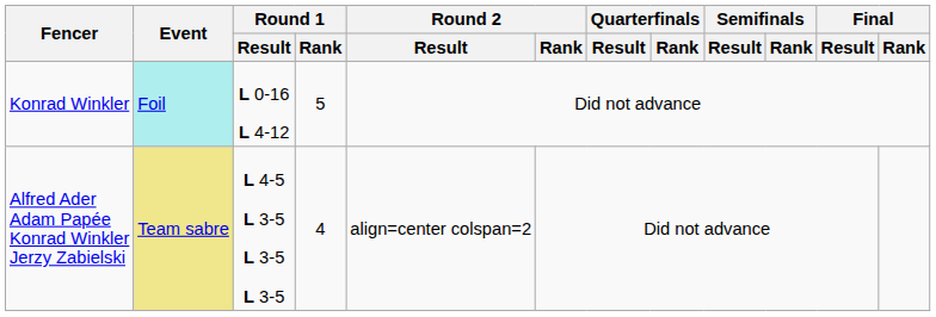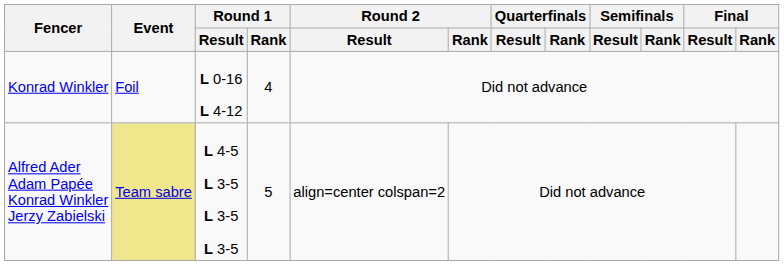Konrad Winkler | Event: paleturquoise background -> no background
Konrad Winkler | Round 1 / Rank: 5 -> 4
Alfred Ader Adam Papée Konrad Winkler Jerzy Zabielski | Round 1 / Rank: 4 -> 5
